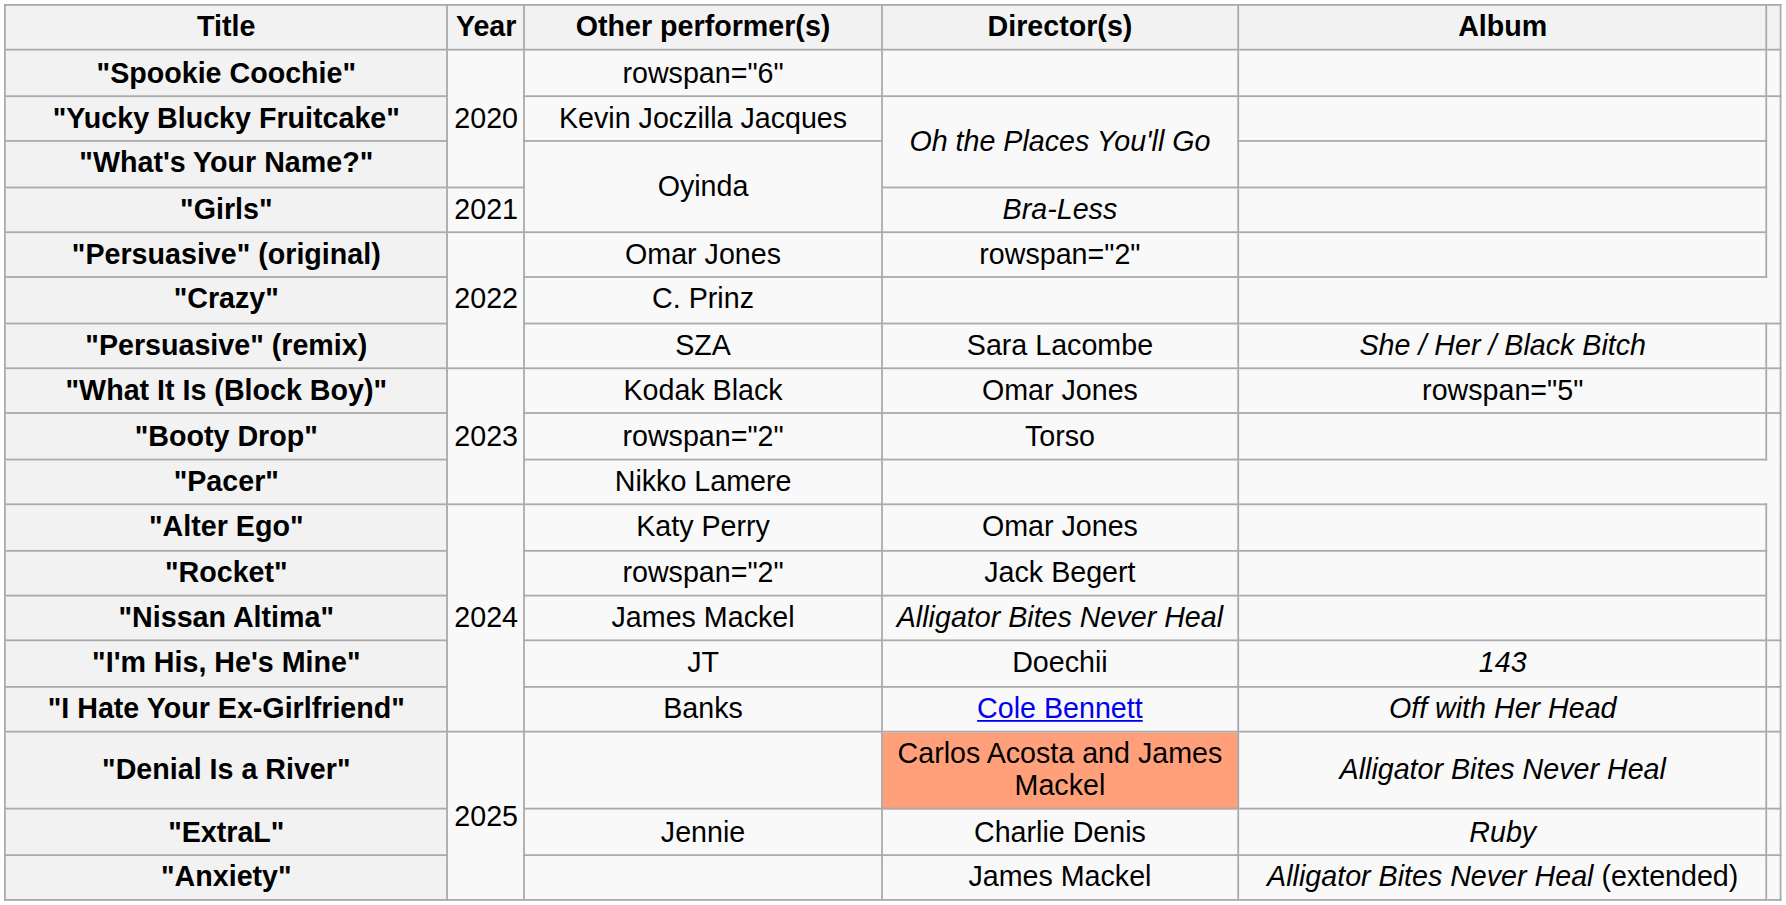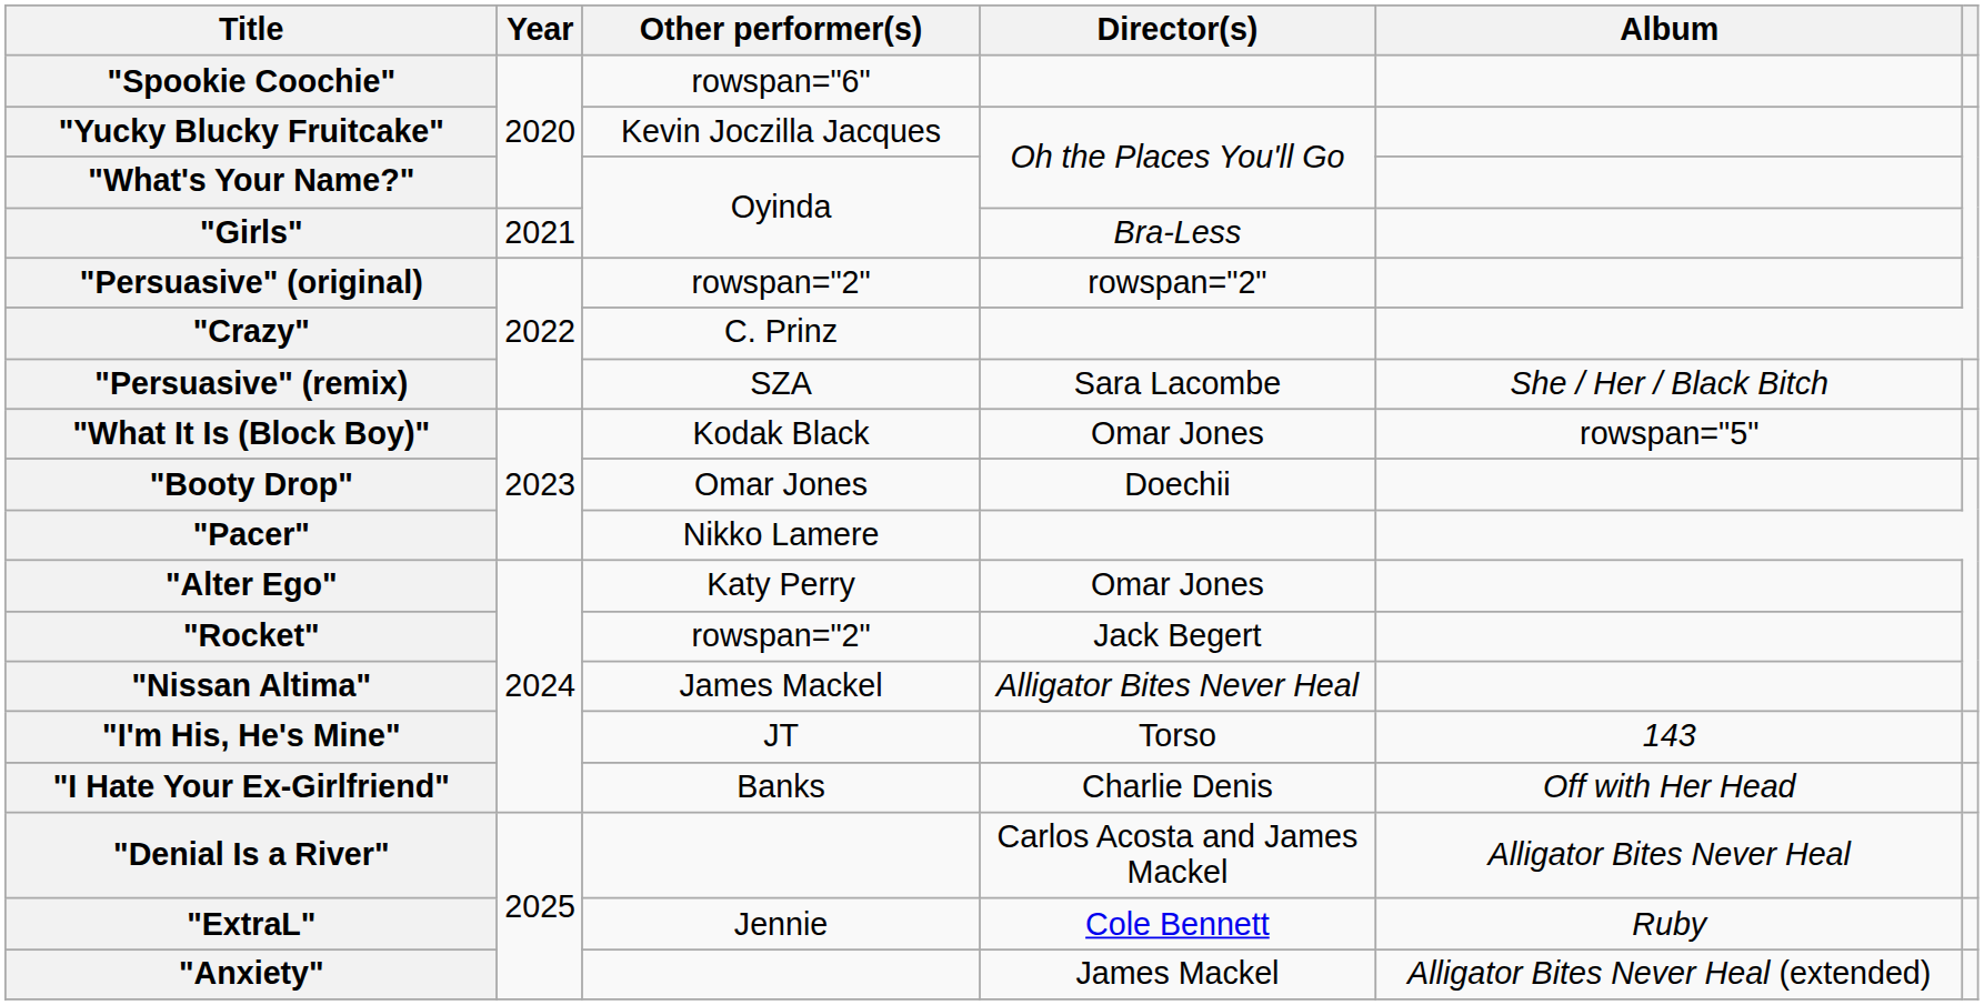"Persuasive" (original) | Other performer(s): Omar Jones -> rowspan="2"
"Booty Drop" | Other performer(s): rowspan="2" -> Omar Jones
"Booty Drop" | Director(s): Torso -> Doechii
"I'm His, He's Mine" | Director(s): Doechii -> Torso
"I Hate Your Ex-Girlfriend" | Director(s): Cole Bennett -> Charlie Denis
"Denial Is a River" | Director(s): lightsalmon background -> no background
"ExtraL" | Director(s): Charlie Denis -> Cole Bennett
